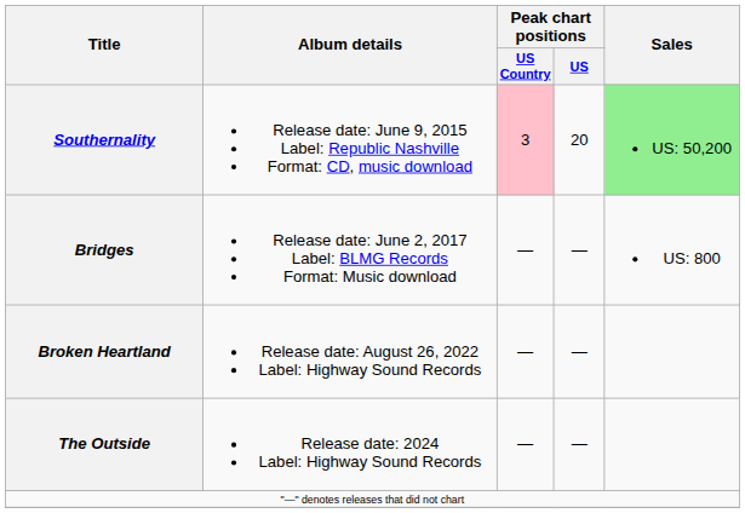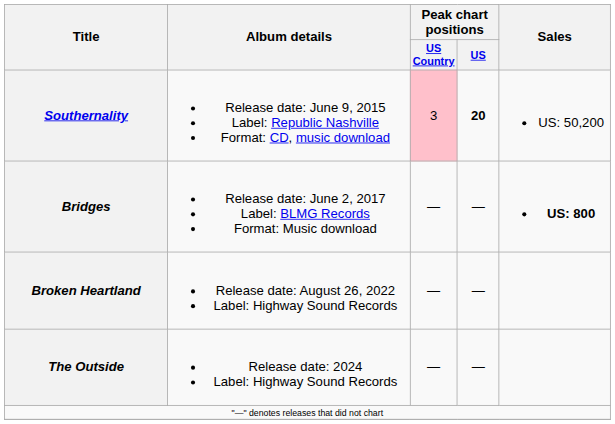Southernality | Peak chart positions / US: normal -> bold
Southernality | Sales: lightgreen background -> no background
Bridges | Sales: normal -> bold
